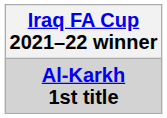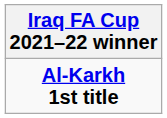row 2 | column 1: lightgrey background -> no background
